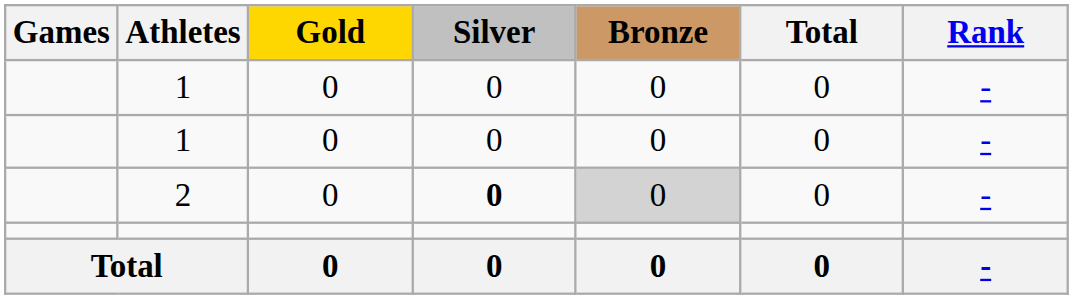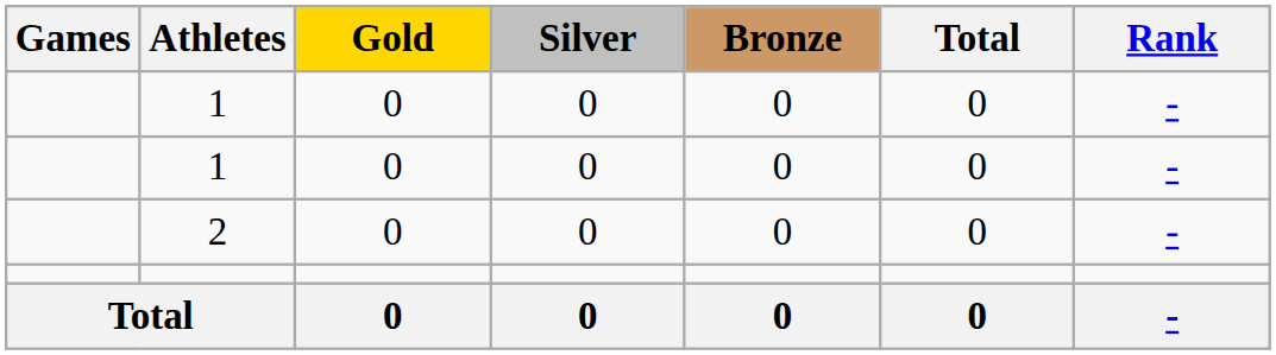2 | Silver: bold -> normal
2 | Bronze: lightgrey background -> no background
